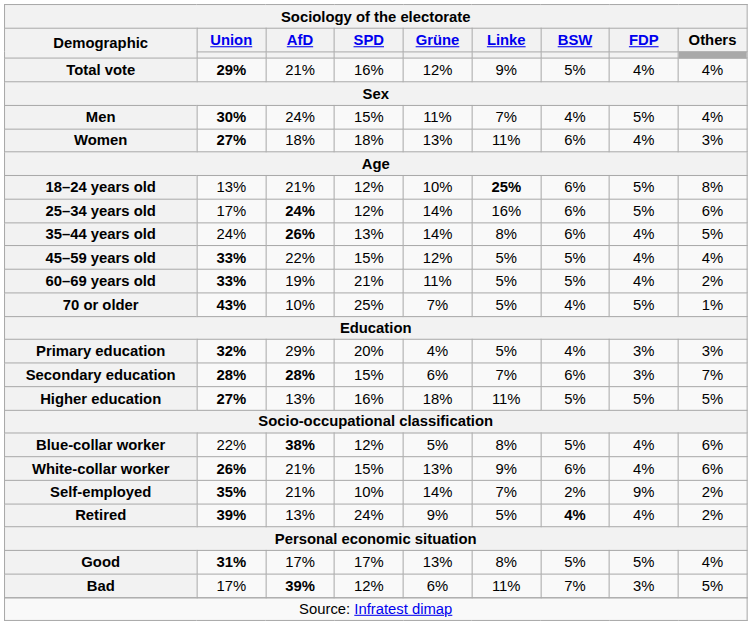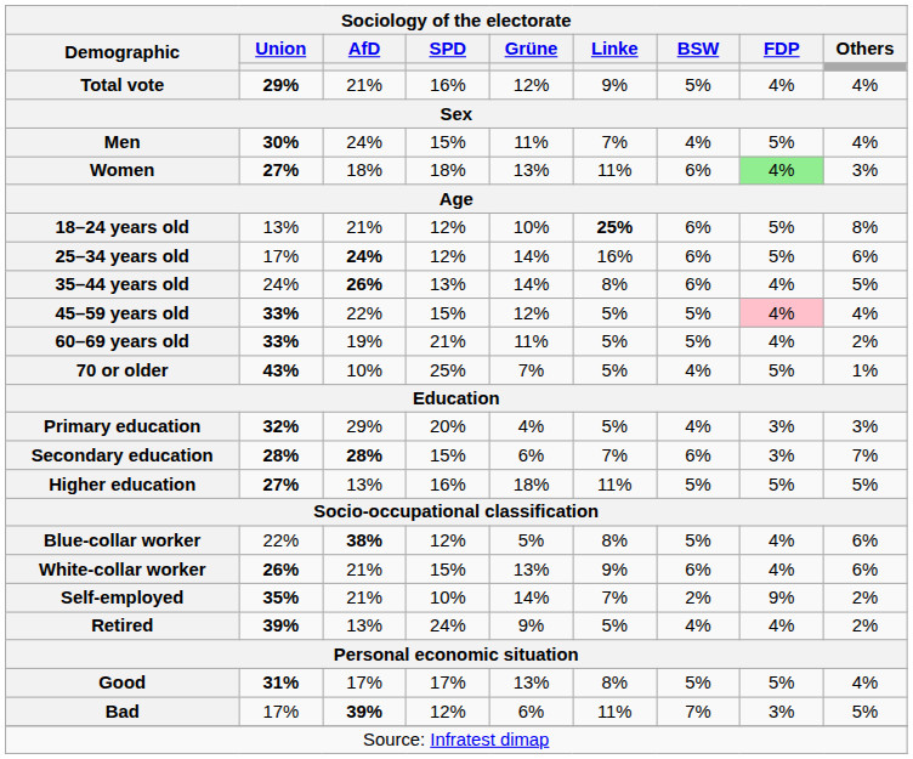Women | Sociology of the electorate / FDP: no background -> lightgreen background
45–59 years old | Sociology of the electorate / FDP: no background -> pink background
Retired | Sociology of the electorate / BSW: bold -> normal
